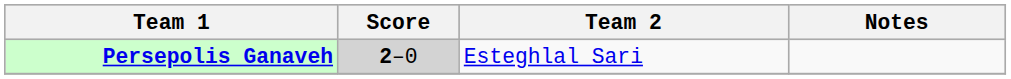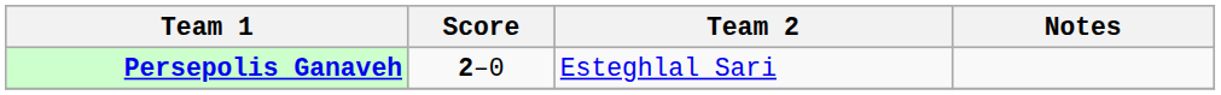Persepolis Ganaveh | Score: lightgrey background -> no background
